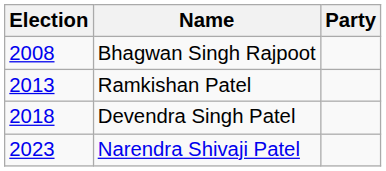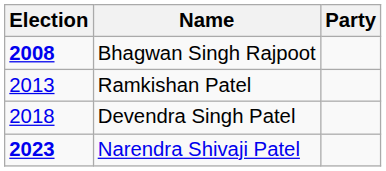Bhagwan Singh Rajpoot | Election: normal -> bold
Narendra Shivaji Patel | Election: normal -> bold
